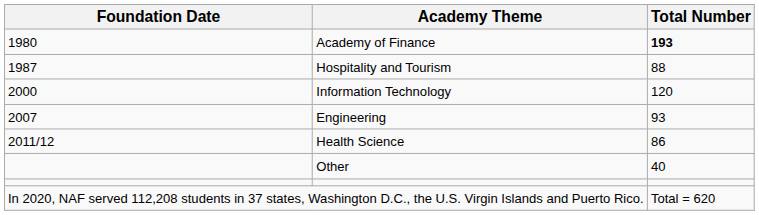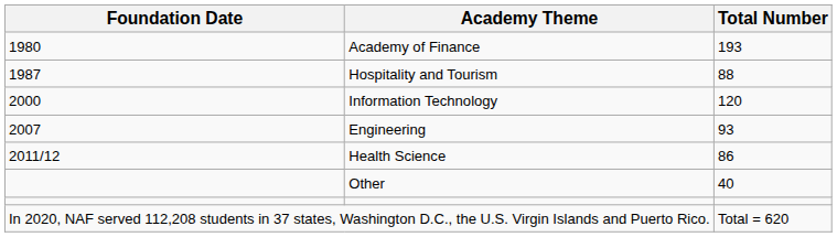Academy of Finance | Total Number: bold -> normal
